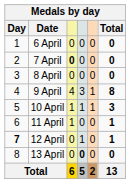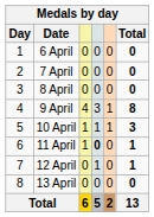7 April | column 3: bold -> normal
11 April | column 4: normal -> bold
12 April | Day: bold -> normal
13 April | column 4: bold -> normal
